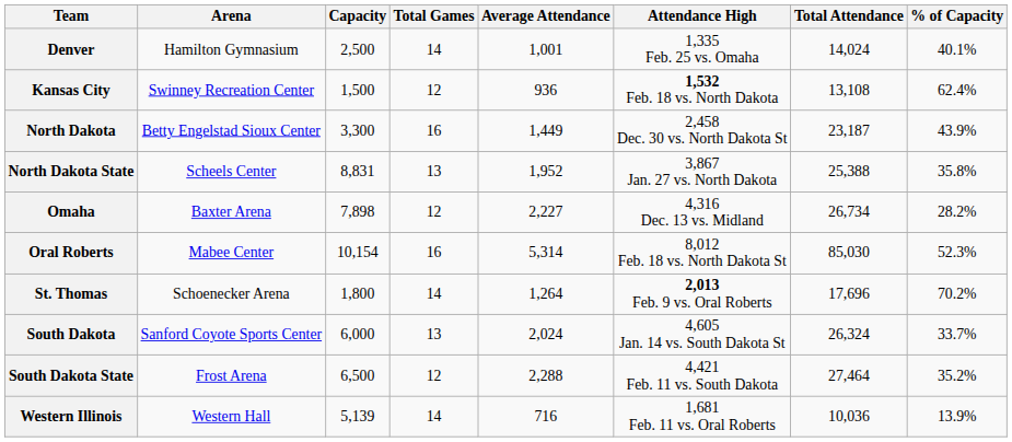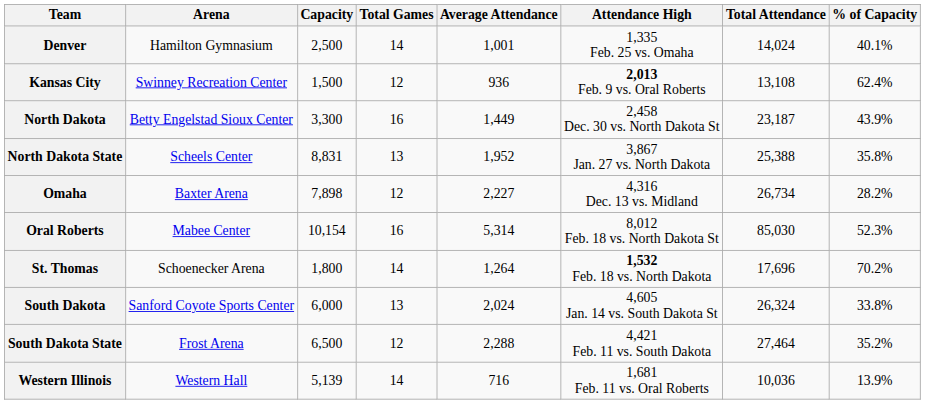Kansas City | Attendance High: 1,532 Feb. 18 vs. North Dakota -> 2,013 Feb. 9 vs. Oral Roberts
St. Thomas | Attendance High: 2,013 Feb. 9 vs. Oral Roberts -> 1,532 Feb. 18 vs. North Dakota
South Dakota | % of Capacity: 33.7% -> 33.8%
